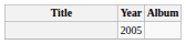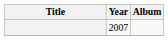row 2 | Year: 2005 -> 2007
